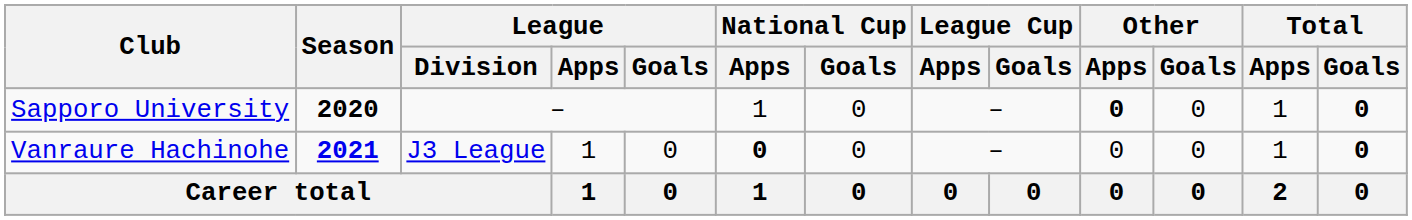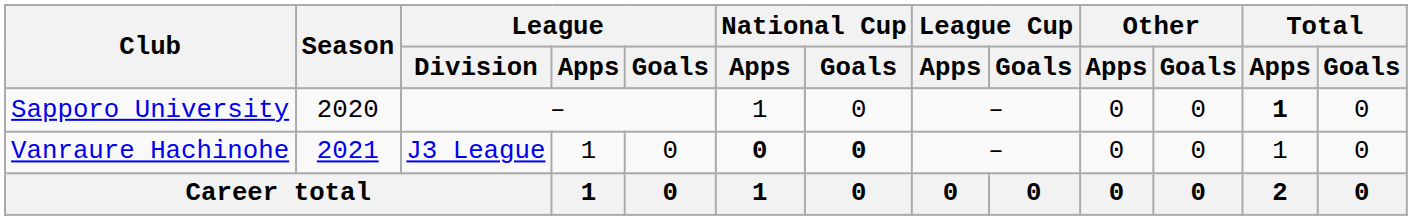Sapporo University | Season: bold -> normal
Sapporo University | Other / Apps: bold -> normal
Sapporo University | Total / Apps: normal -> bold
Sapporo University | Total / Goals: bold -> normal
Vanraure Hachinohe | Season: bold -> normal
Vanraure Hachinohe | National Cup / Goals: normal -> bold
Vanraure Hachinohe | Total / Goals: bold -> normal
